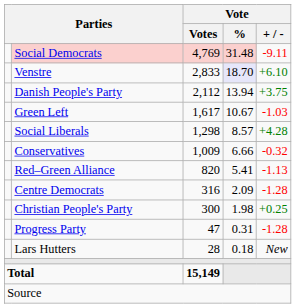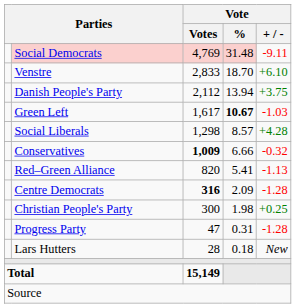Venstre | Vote / %: lavender background -> no background
Green Left | Vote / %: normal -> bold
Conservatives | Vote / Votes: normal -> bold
Centre Democrats | Vote / Votes: normal -> bold
